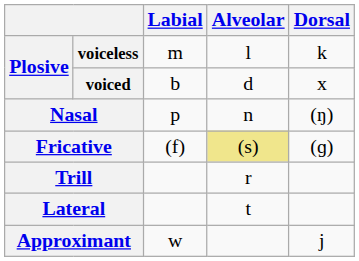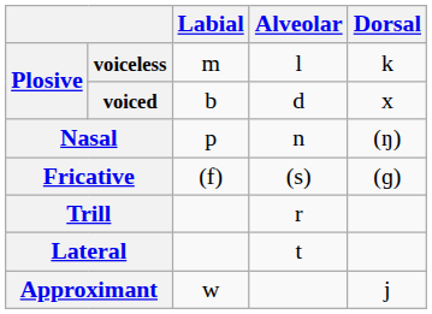Fricative | Alveolar: khaki background -> no background
